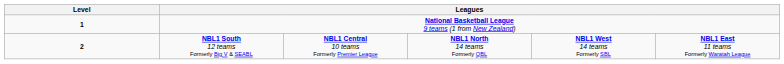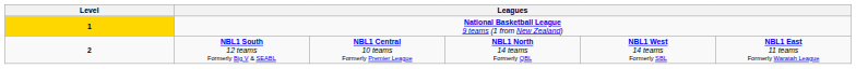National Basketball League 9 teams (1 from New Zealand) | Level: no background -> gold background
